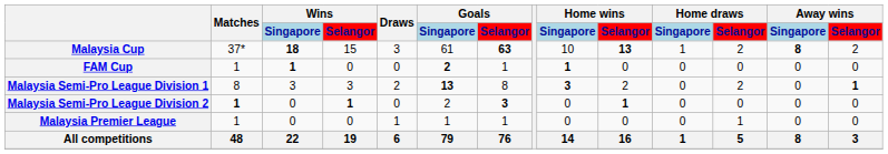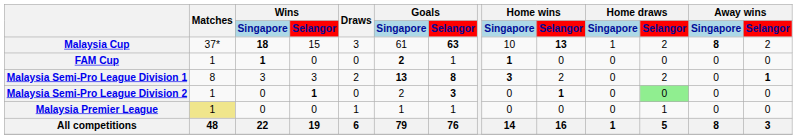Malaysia Semi-Pro League Division 1 | Goals / Selangor: normal -> bold
Malaysia Semi-Pro League Division 2 | Matches: bold -> normal
Malaysia Semi-Pro League Division 2 | Home draws / Selangor: no background -> lightgreen background
Malaysia Premier League | Matches: no background -> khaki background
